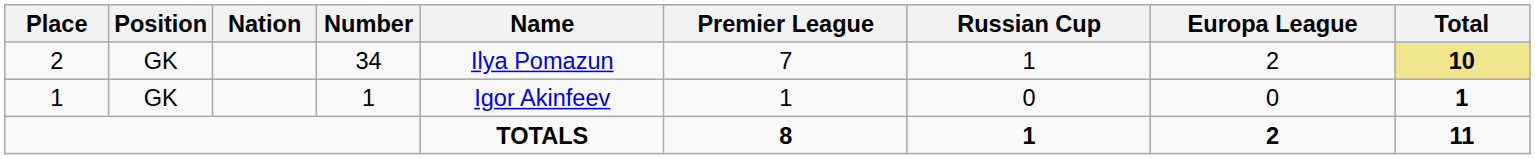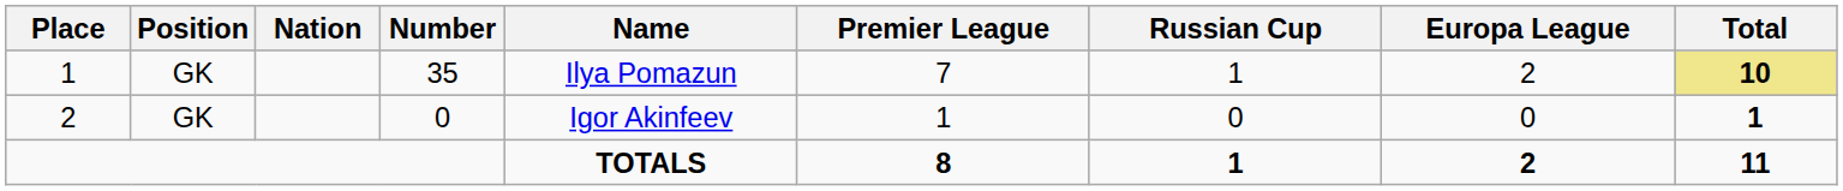row 2 | Place: 2 -> 1
row 2 | Number: 34 -> 35
row 3 | Place: 1 -> 2
row 3 | Number: 1 -> 0
